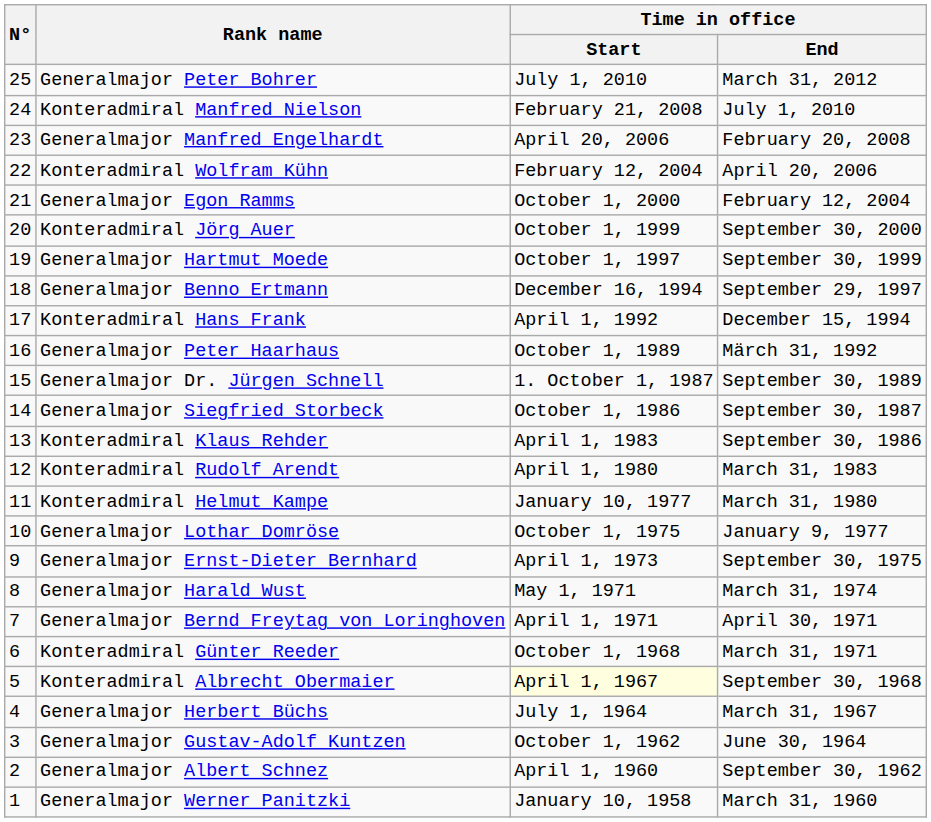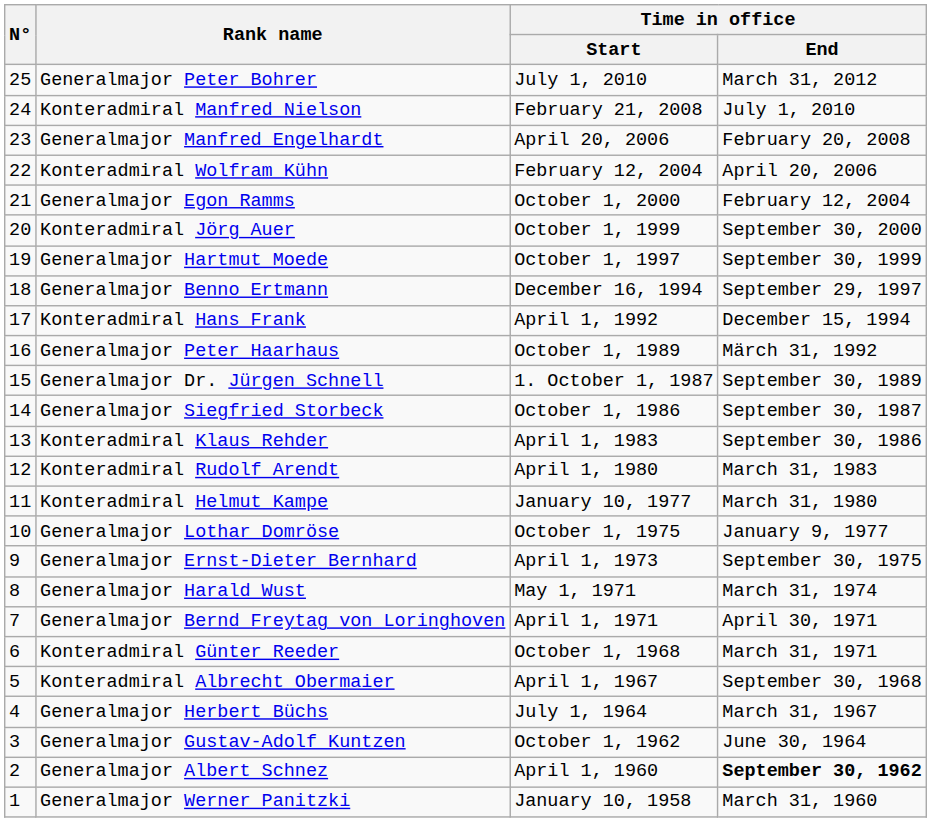Konteradmiral Albrecht Obermaier | Time in office / Start: lightyellow background -> no background
Generalmajor Albert Schnez | Time in office / End: normal -> bold
